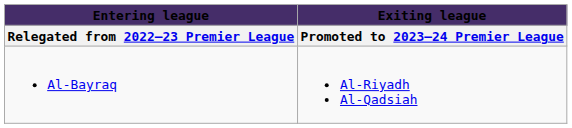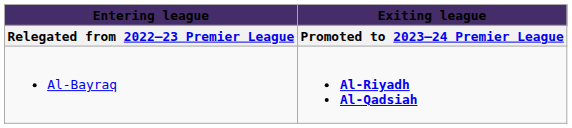Al-Bayraq | Exiting league / Promoted to 2023–24 Premier League: normal -> bold
